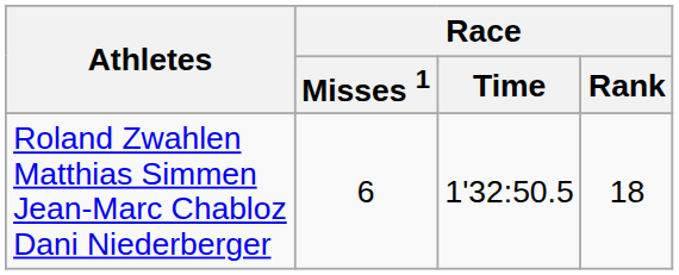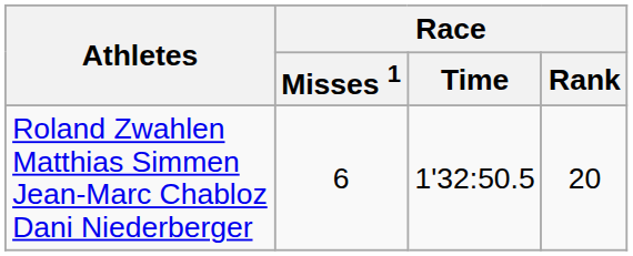row 3 | Race / Rank: 18 -> 20
